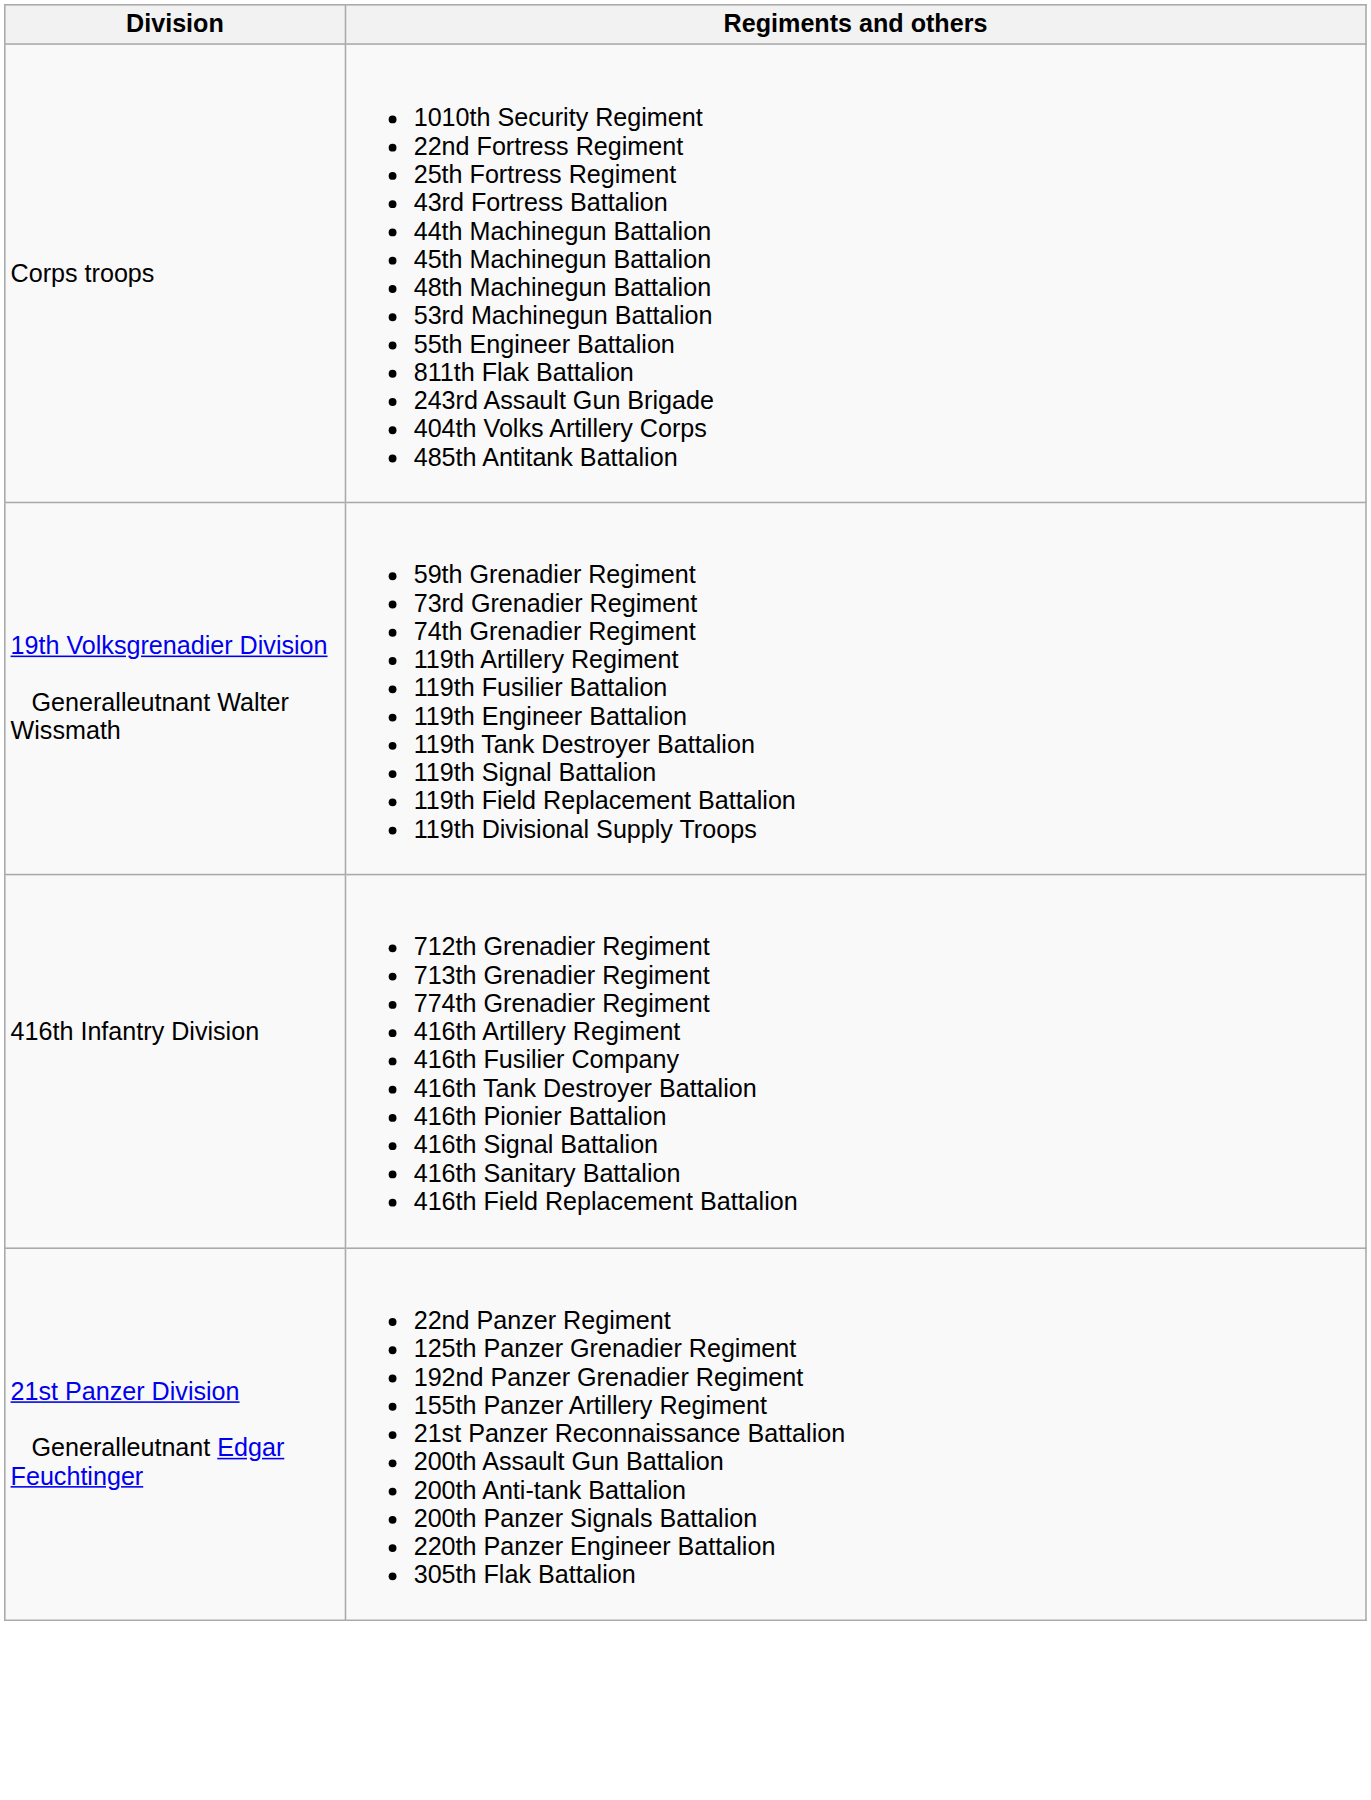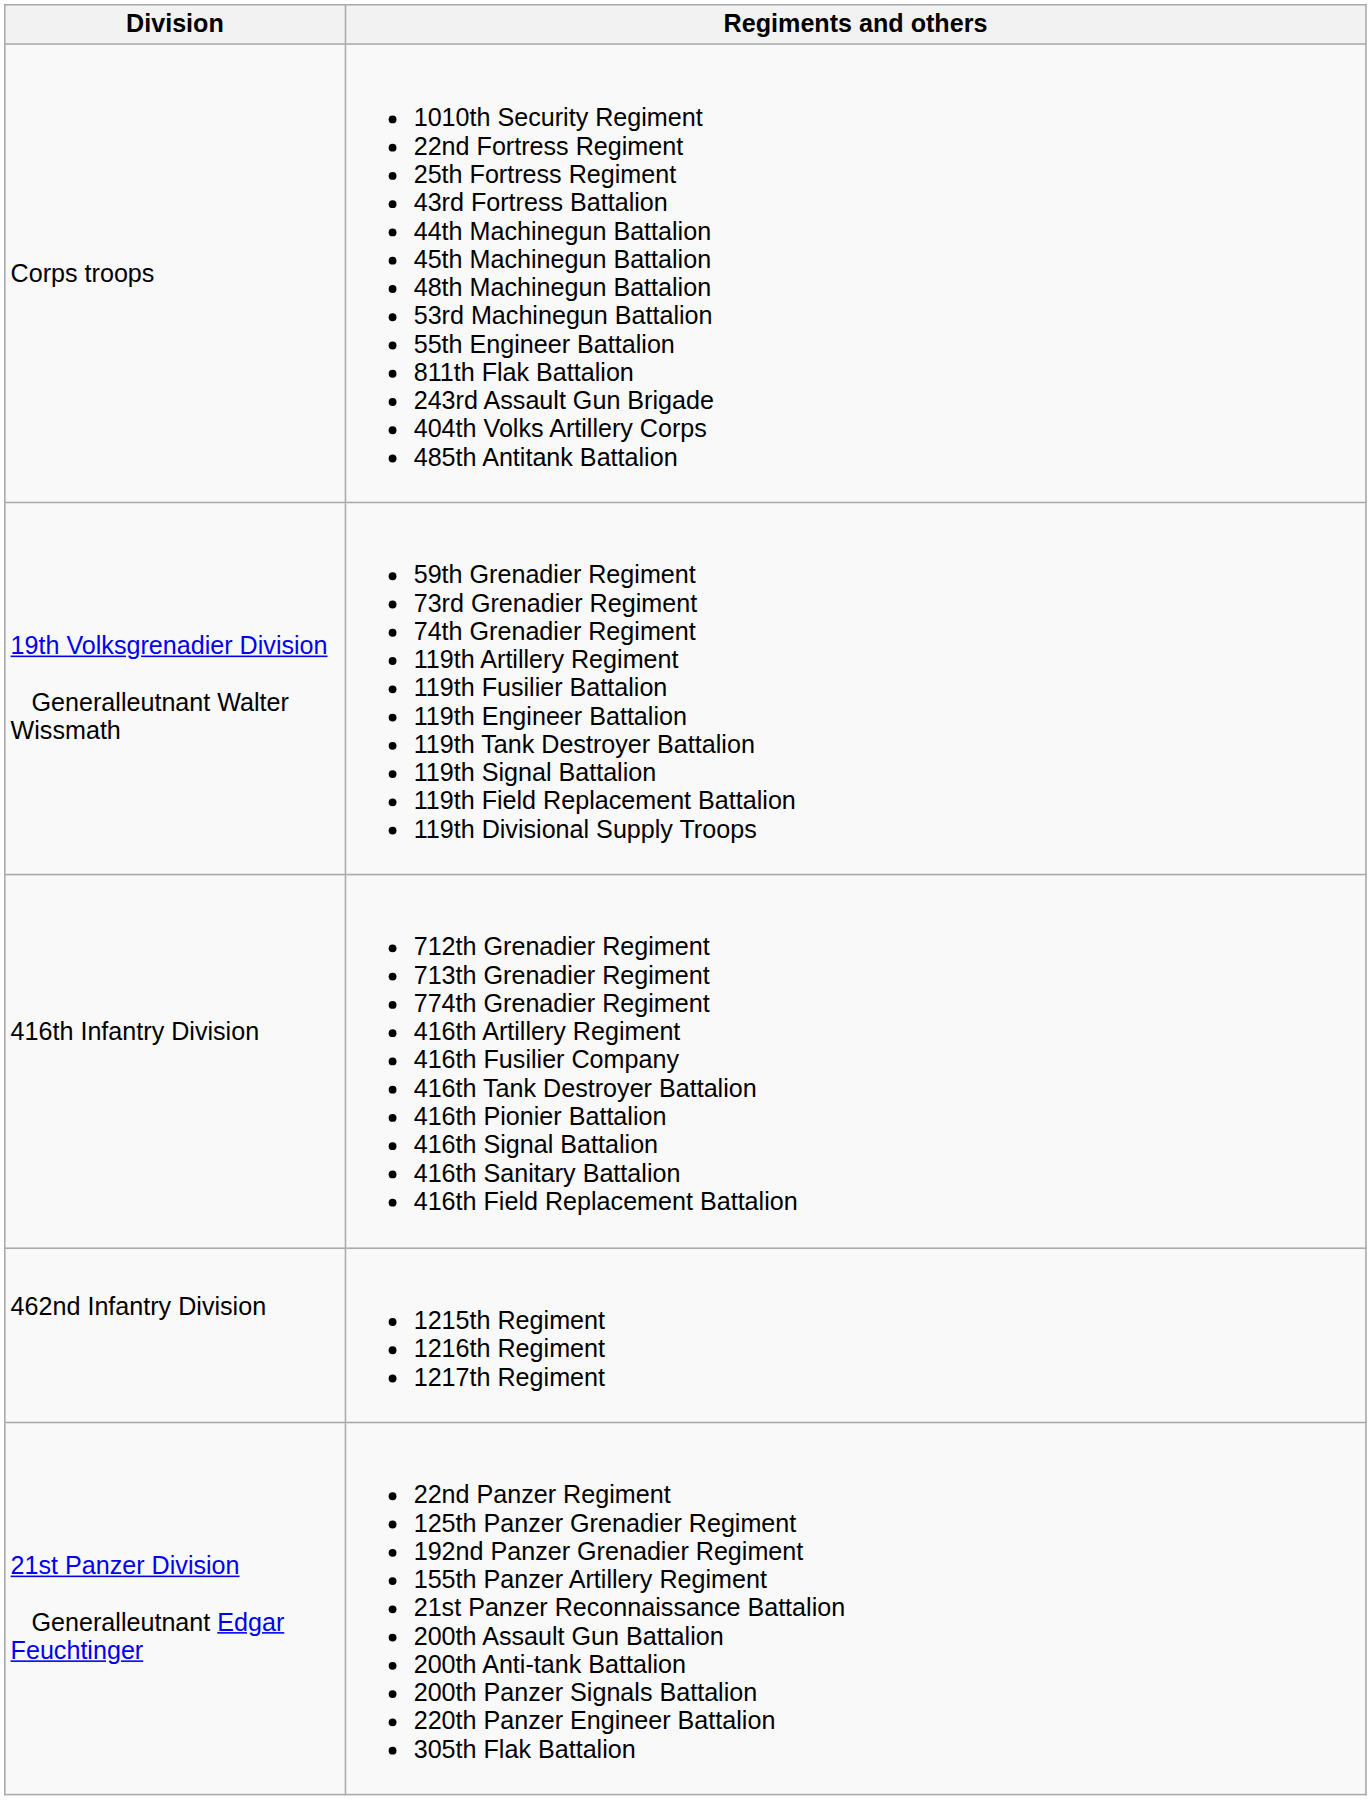+ row: 462nd Infantry Division | 1215th Regiment 1216th Regiment 1217th Regiment
